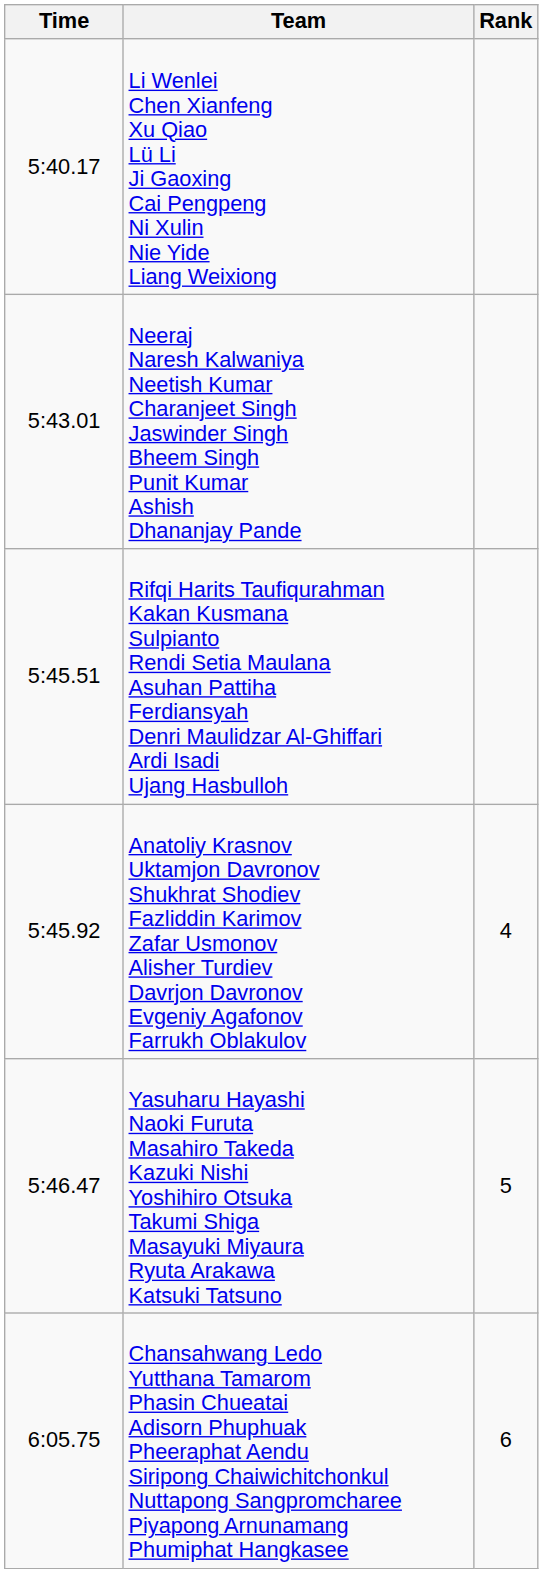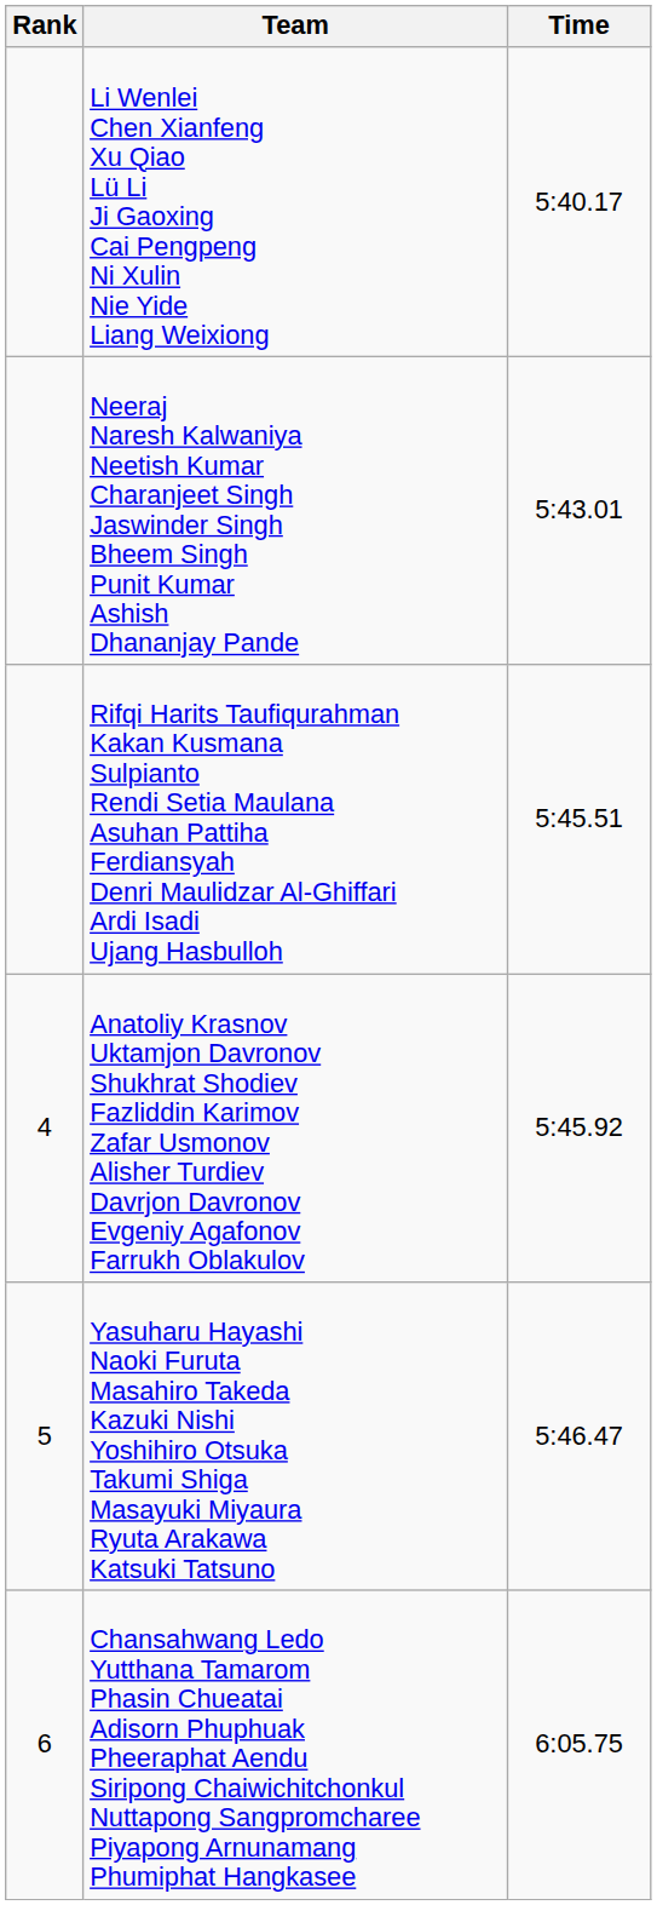columns swapped: Rank <-> Time
